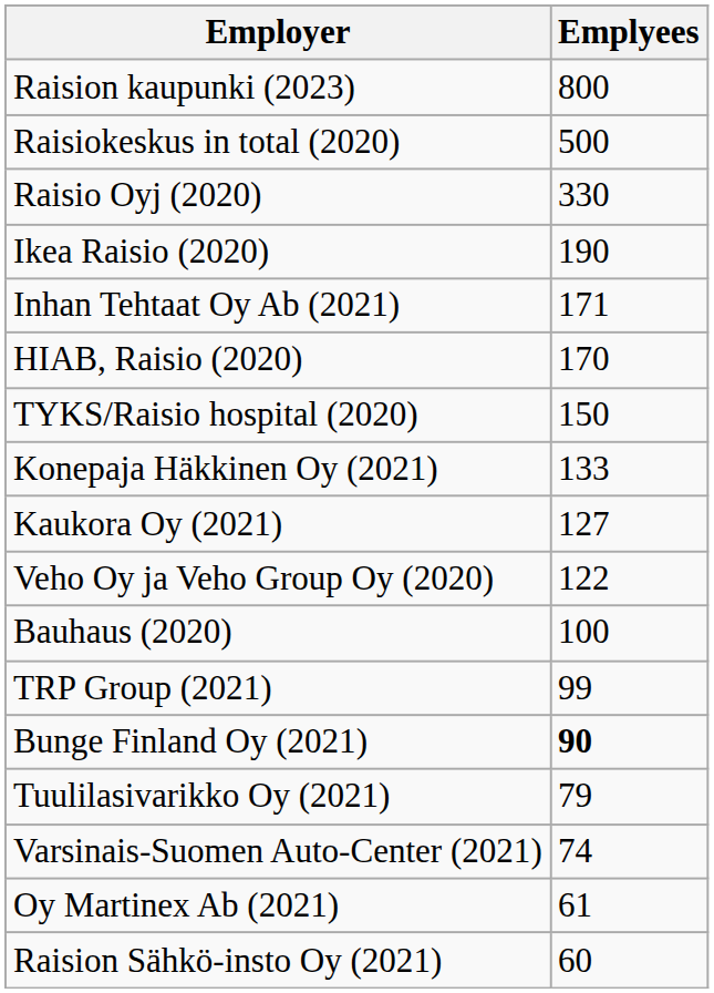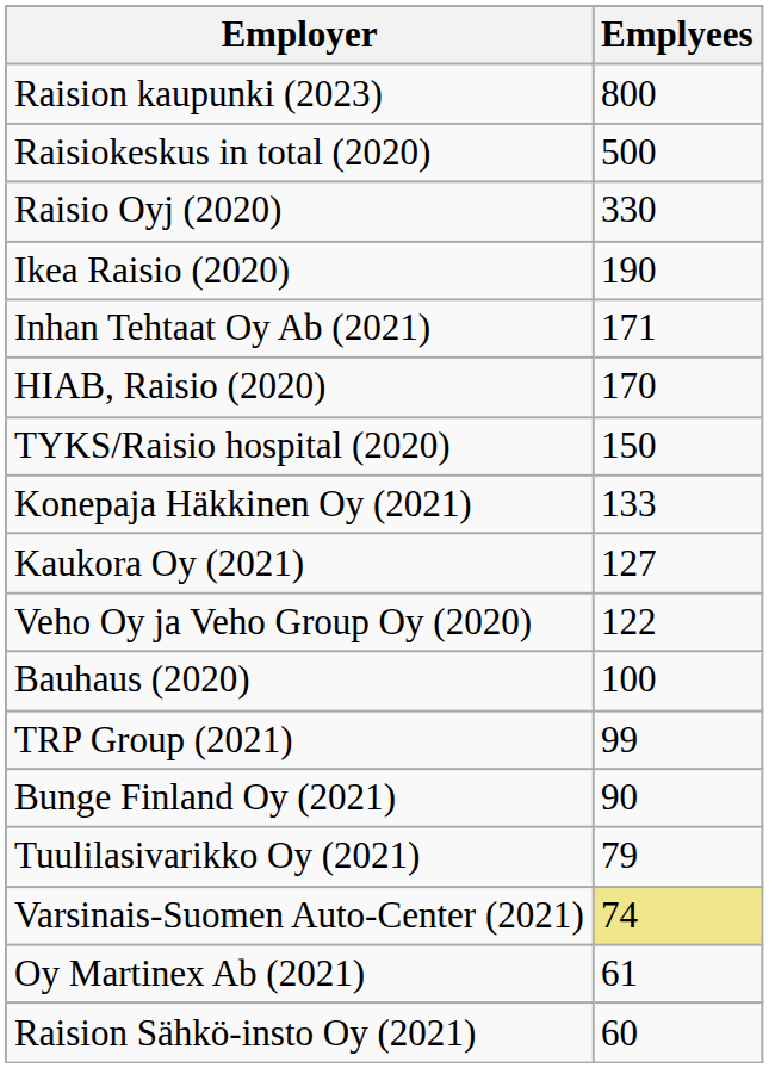Bunge Finland Oy (2021) | Emplyees: bold -> normal
Varsinais-Suomen Auto-Center (2021) | Emplyees: no background -> khaki background
